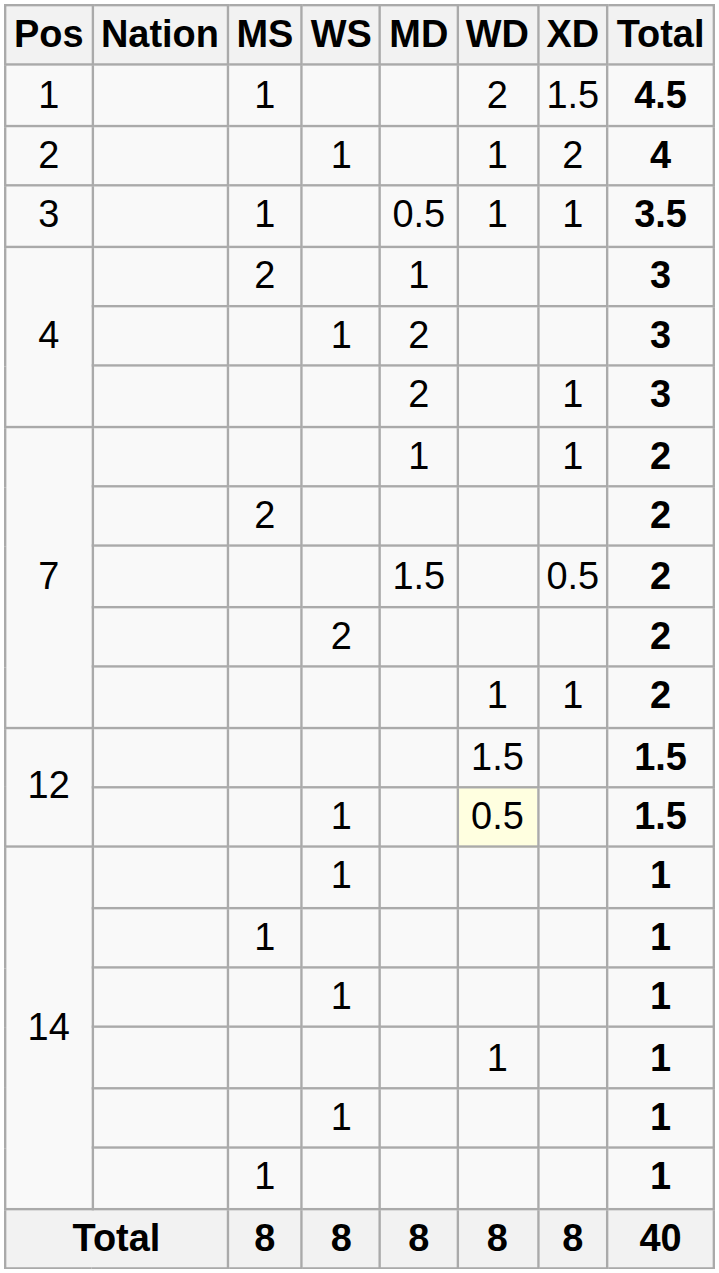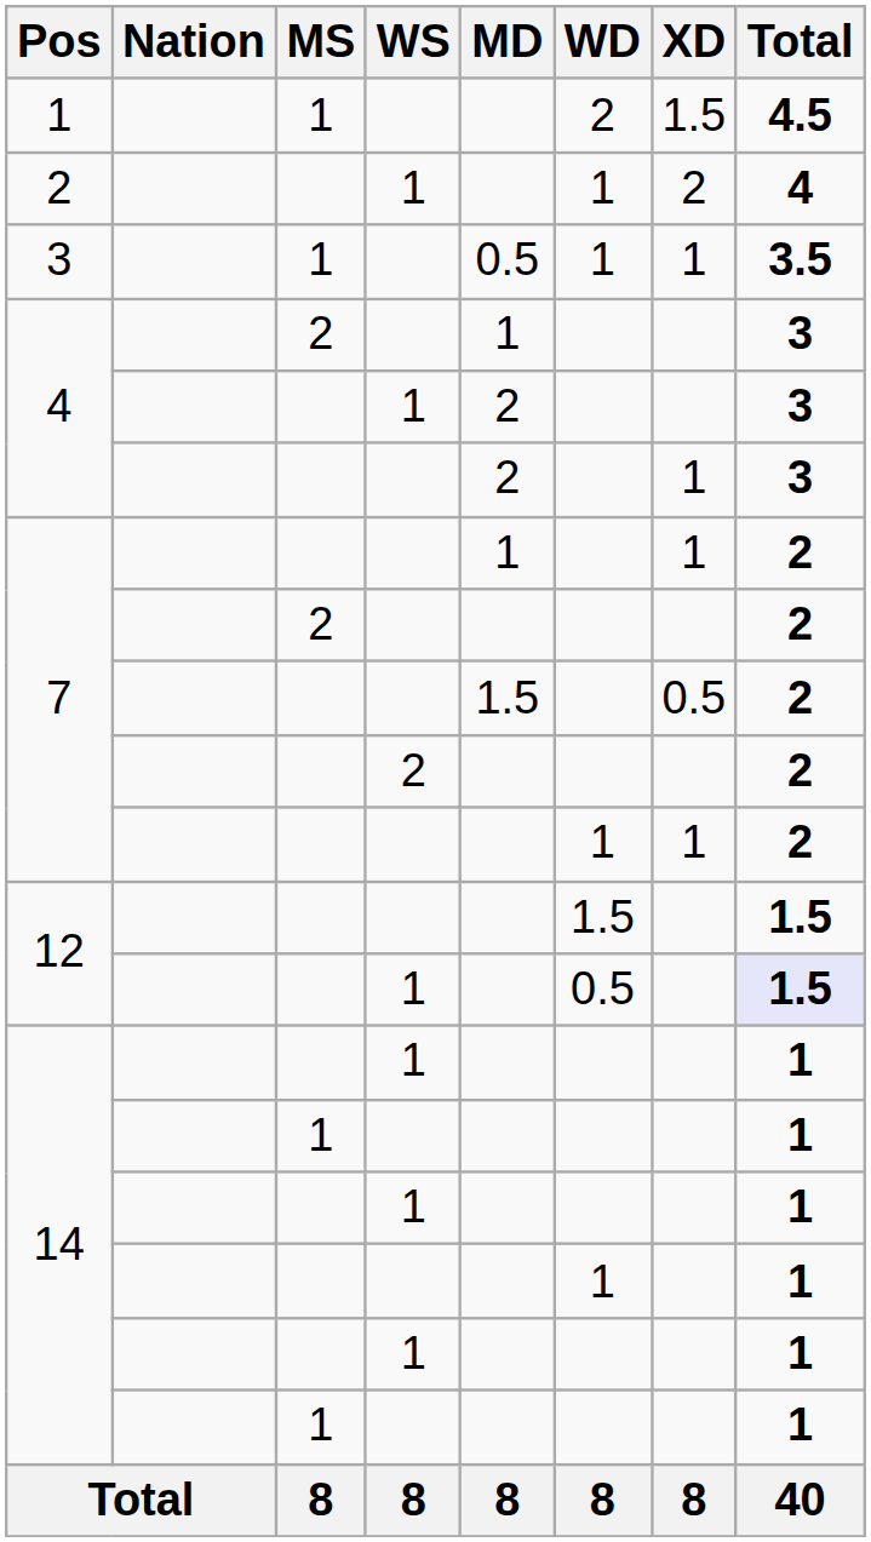12 / 1 | WD: lightyellow background -> no background
12 / 1 | Total: no background -> lavender background
